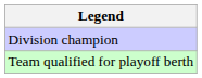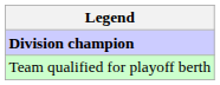row 2 | column 1: normal -> bold
